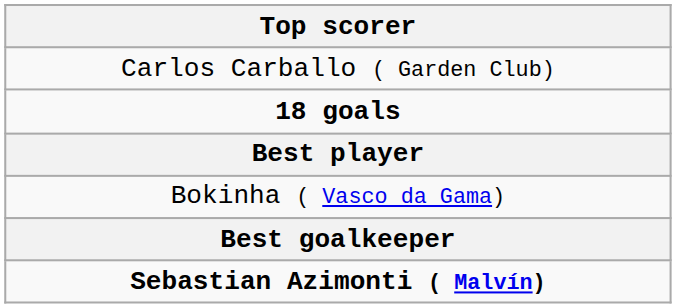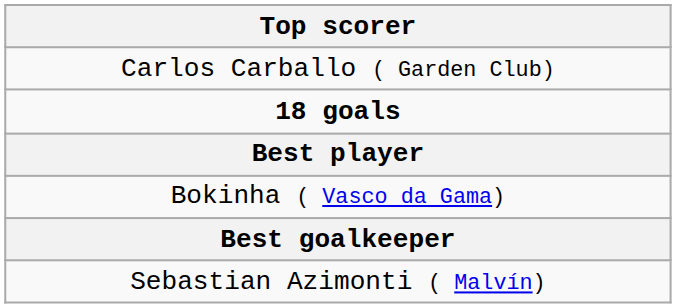row 7 | column 1: bold -> normal
